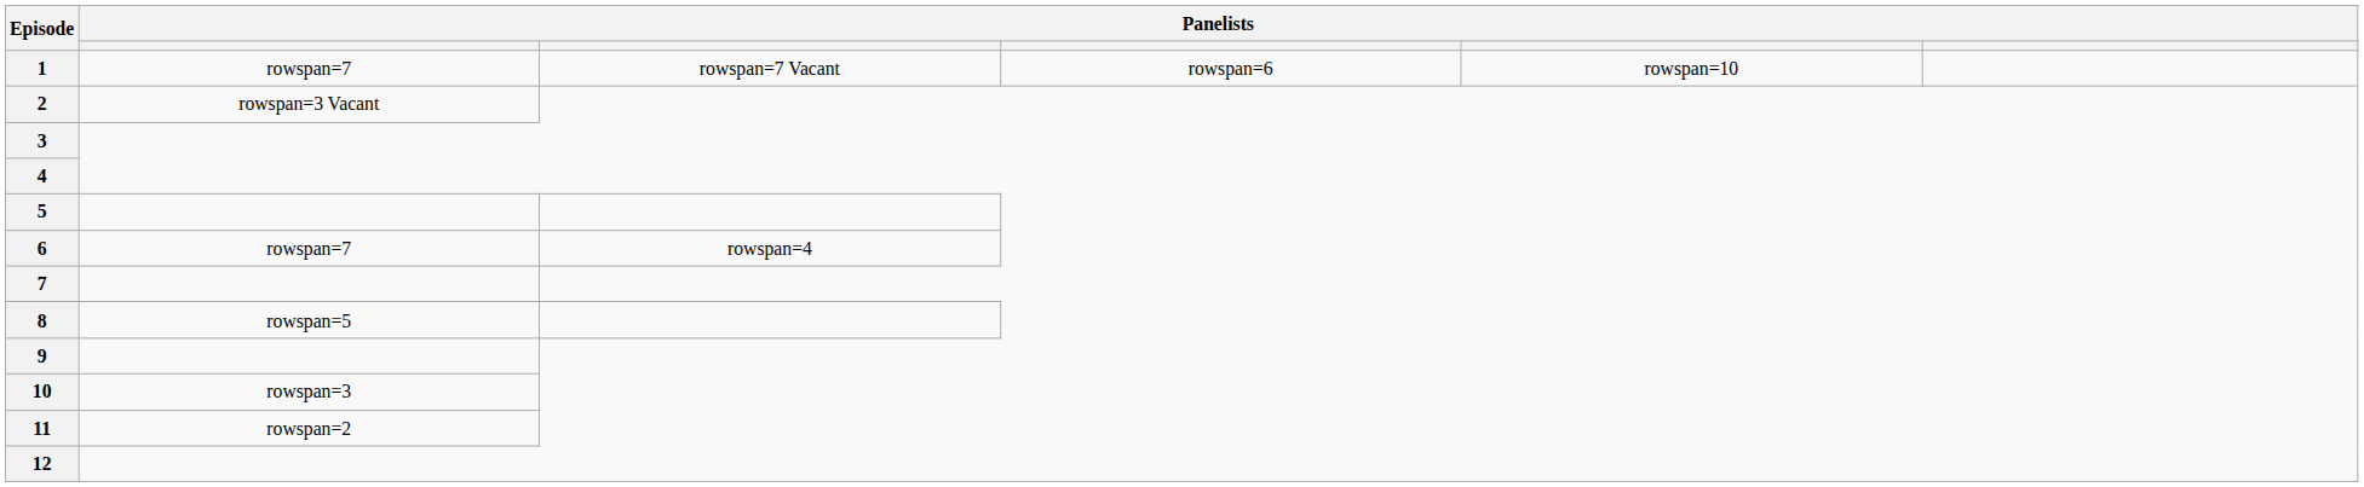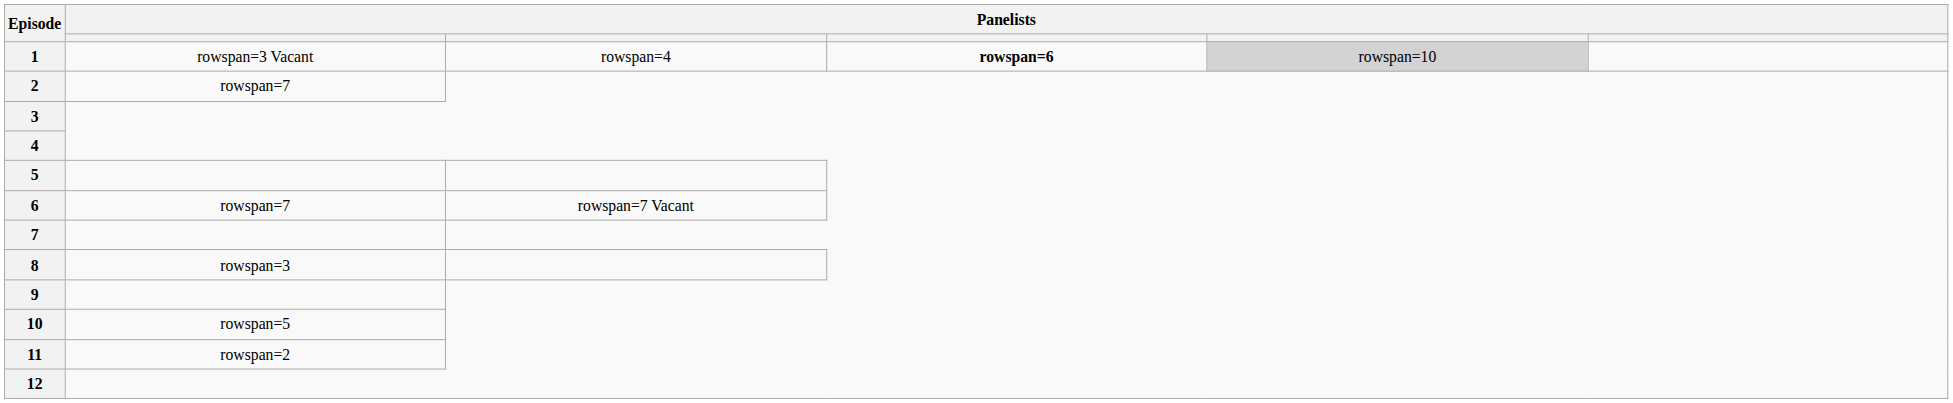1 | column 2: rowspan=7 -> rowspan=3 Vacant
1 | column 3: rowspan=7 Vacant -> rowspan=4
1 | column 4: normal -> bold
1 | column 5: no background -> lightgrey background
2 | column 2: rowspan=3 Vacant -> rowspan=7
6 | column 3: rowspan=4 -> rowspan=7 Vacant
8 | column 2: rowspan=5 -> rowspan=3
10 | column 2: rowspan=3 -> rowspan=5
